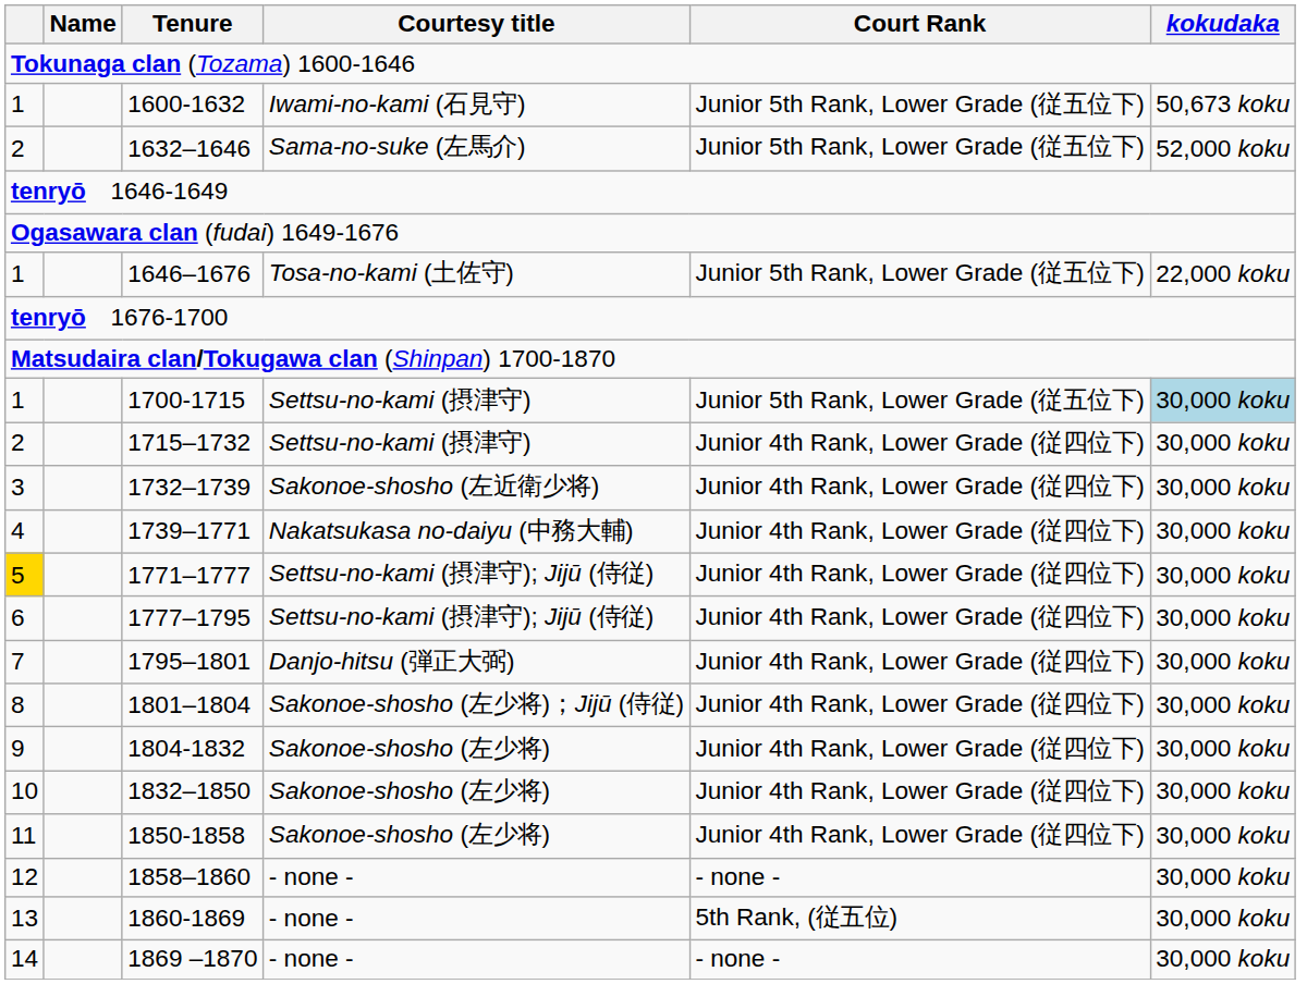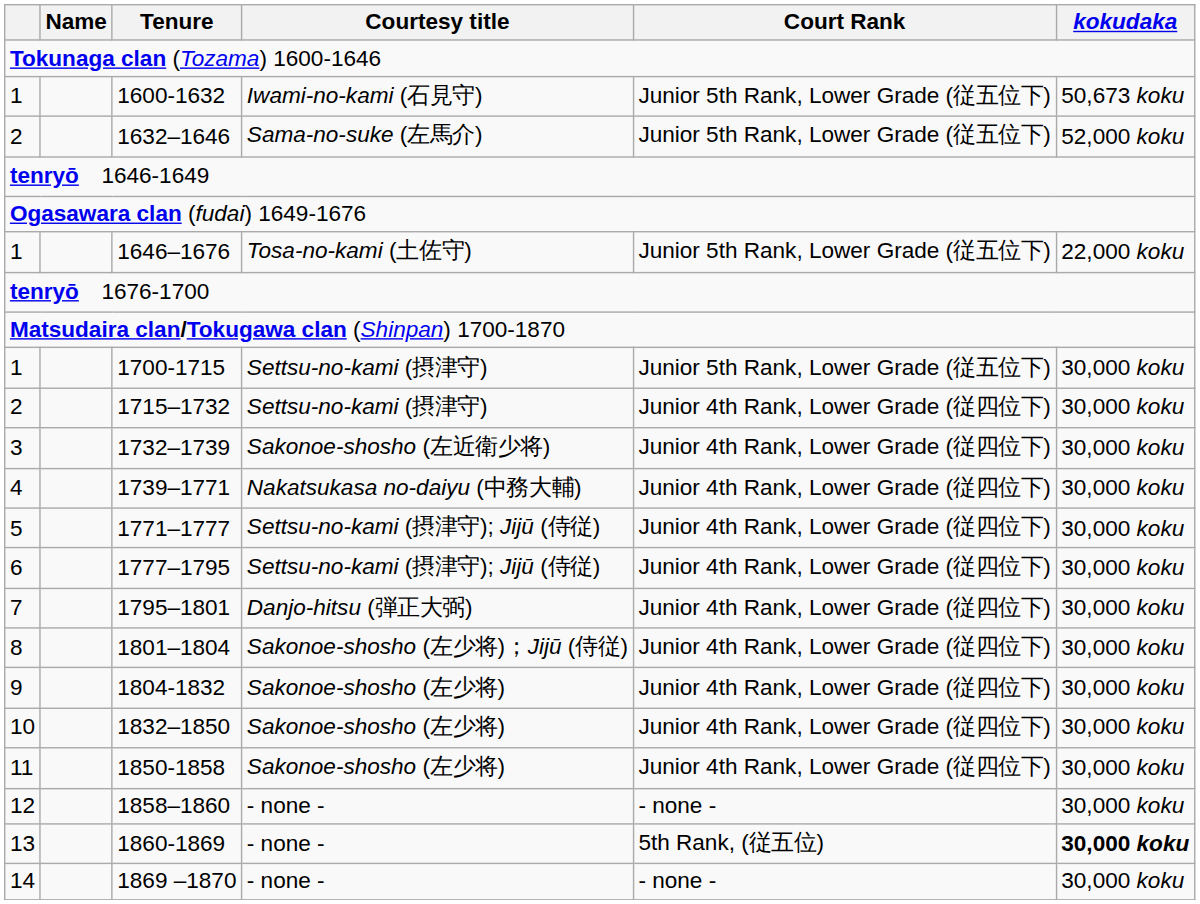1700-1715 | kokudaka: lightblue background -> no background
1771–1777 | column 1: gold background -> no background
1860-1869 | kokudaka: normal -> bold
